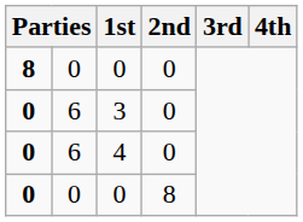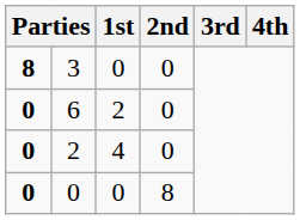row 2 | column 2: 0 -> 3
row 3 | 1st: 3 -> 2
row 4 | column 2: 6 -> 2
